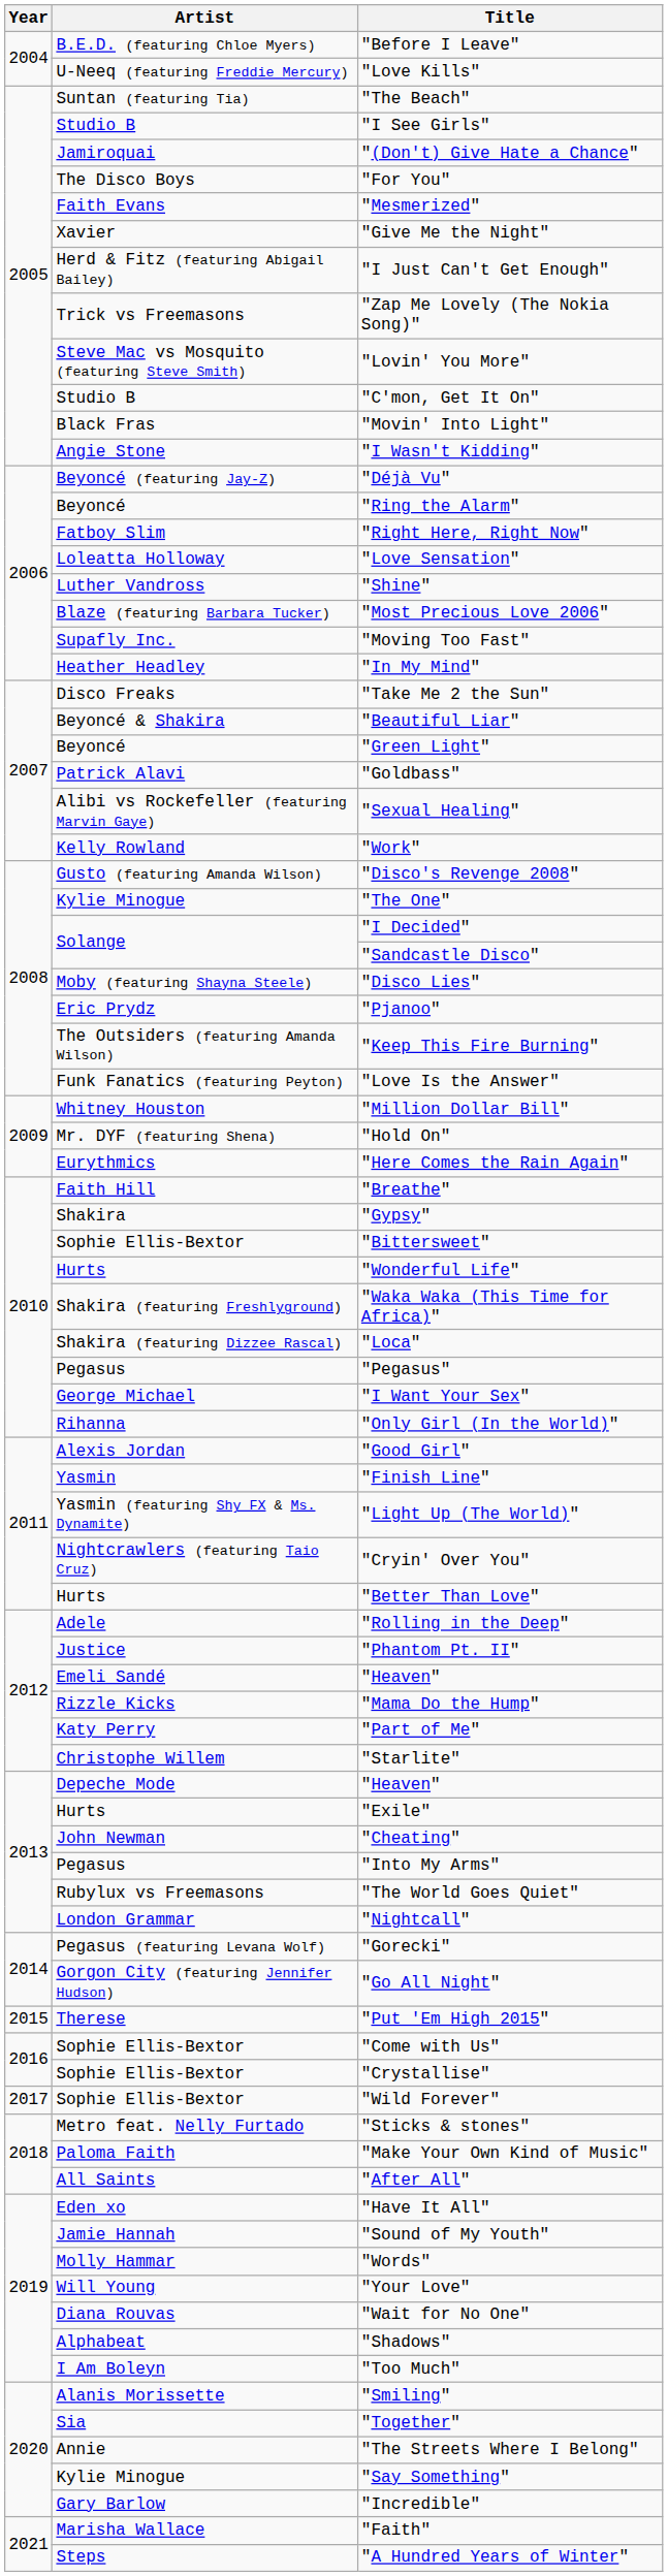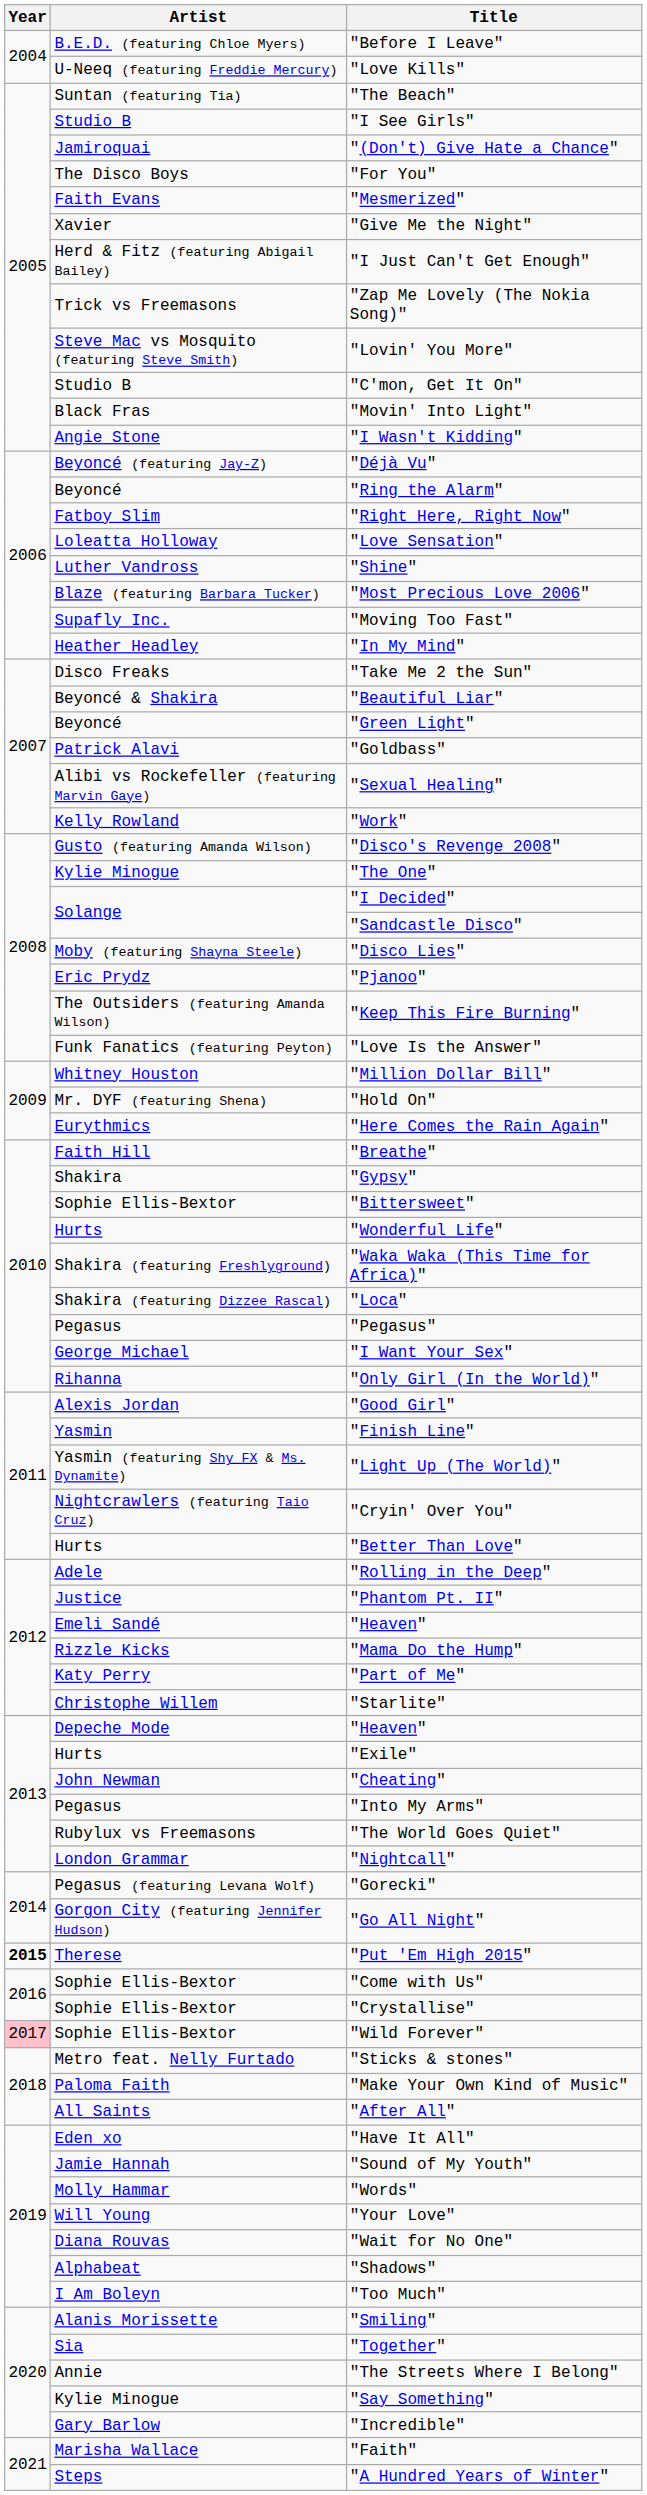"Put 'Em High 2015" | Year: normal -> bold
"Wild Forever" | Year: no background -> pink background
